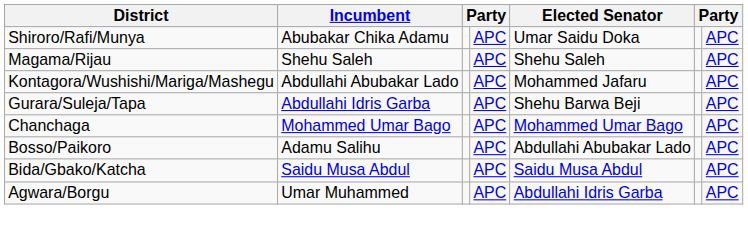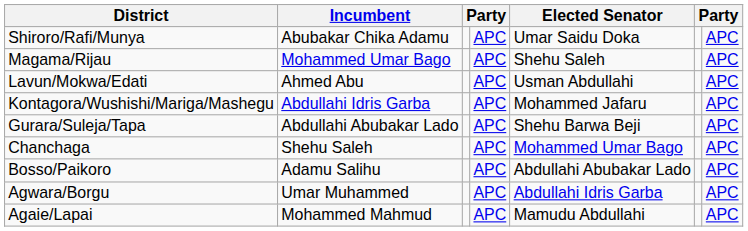Magama/Rijau | Incumbent: Shehu Saleh -> Mohammed Umar Bago
+ row: Lavun/Mokwa/Edati | Ahmed Abu | APC | Usman Abdullahi | APC
Kontagora/Wushishi/Mariga/Mashegu | Incumbent: Abdullahi Abubakar Lado -> Abdullahi Idris Garba
Gurara/Suleja/Tapa | Incumbent: Abdullahi Idris Garba -> Abdullahi Abubakar Lado
Chanchaga | Incumbent: Mohammed Umar Bago -> Shehu Saleh
- row: Bida/Gbako/Katcha | Saidu Musa Abdul | APC | Saidu Musa Abdul | APC
+ row: Agaie/Lapai | Mohammed Mahmud | APC | Mamudu Abdullahi | APC
